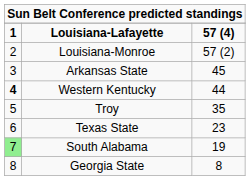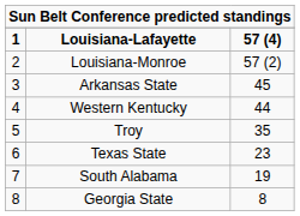Western Kentucky | column 1: bold -> normal
South Alabama | column 1: lightgreen background -> no background
